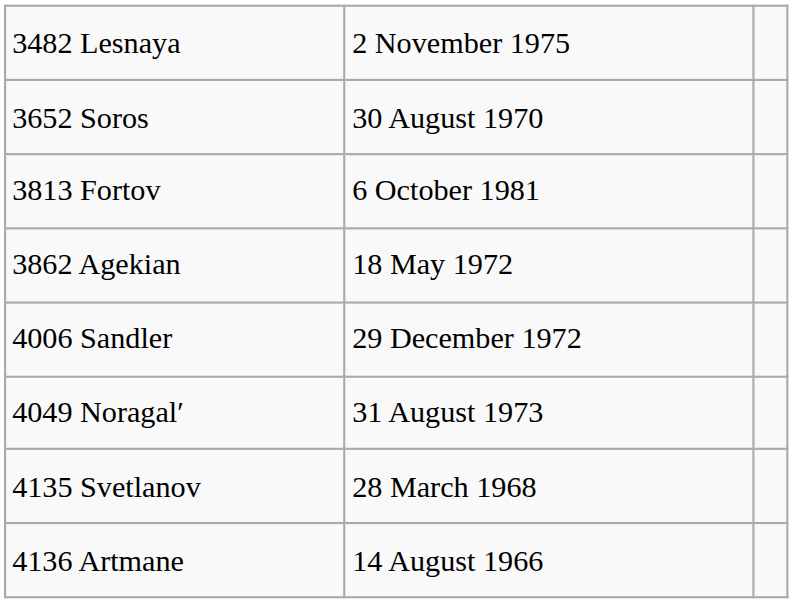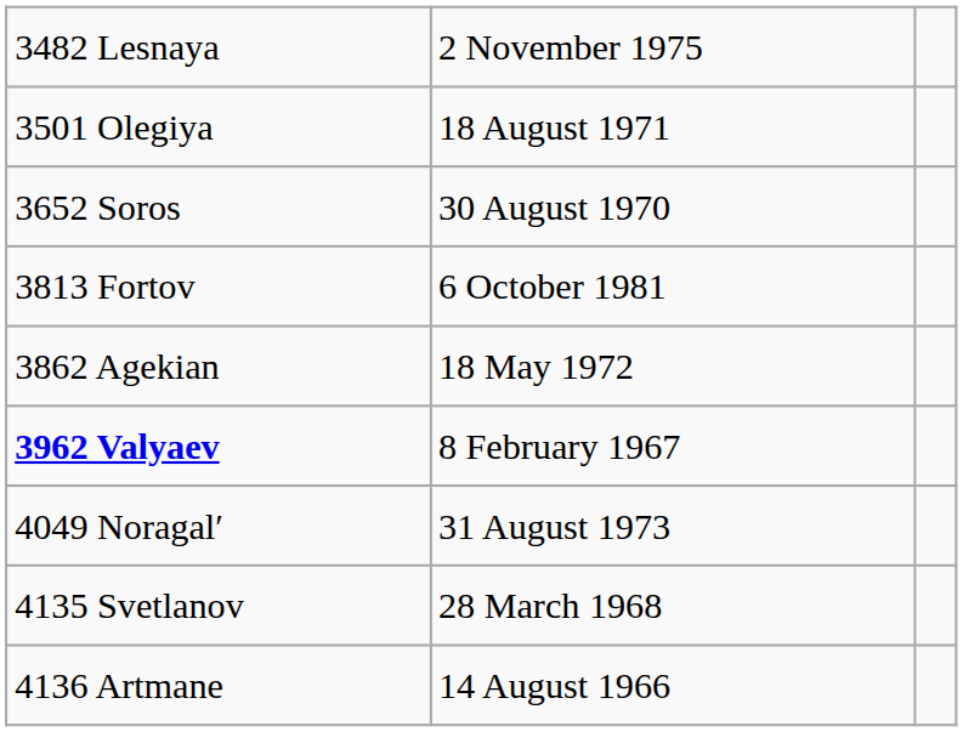+ row: 3501 Olegiya | 18 August 1971
+ row: 3962 Valyaev | 8 February 1967
- row: 4006 Sandler | 29 December 1972
